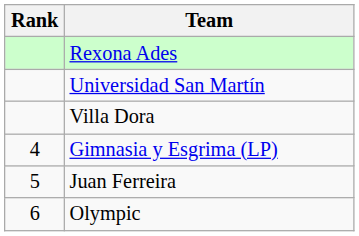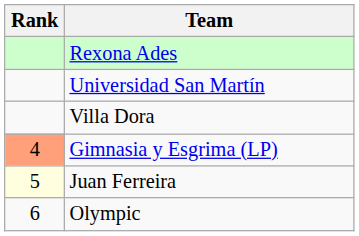Gimnasia y Esgrima (LP) | Rank: no background -> lightsalmon background
Juan Ferreira | Rank: no background -> lightyellow background
